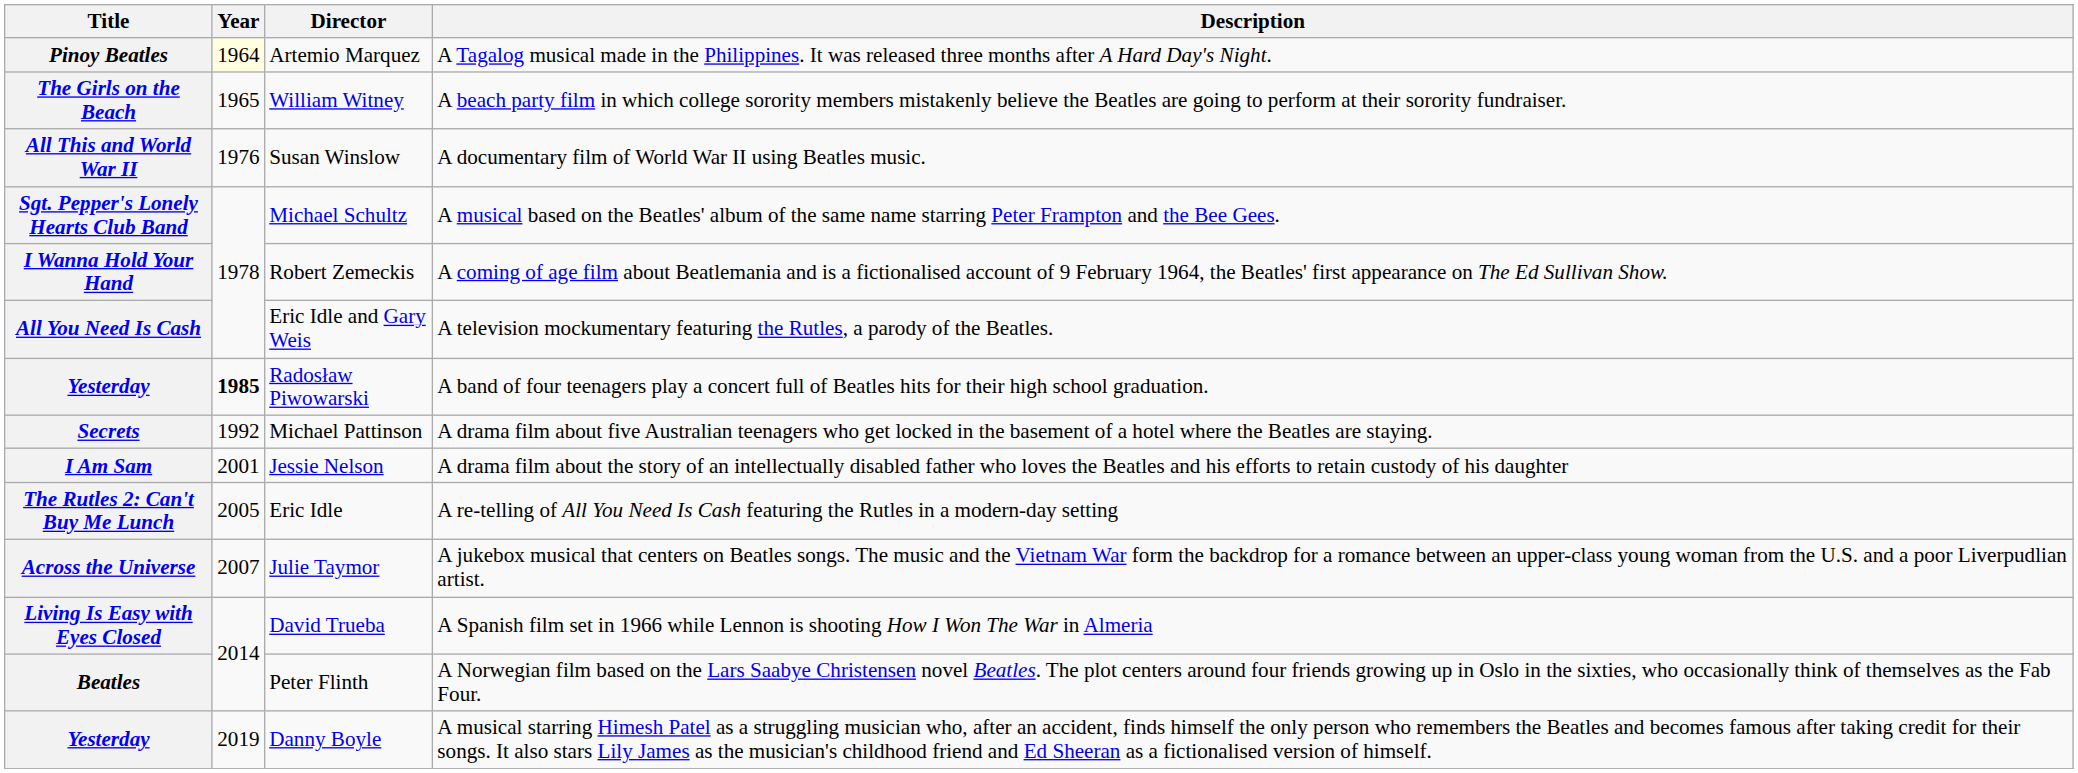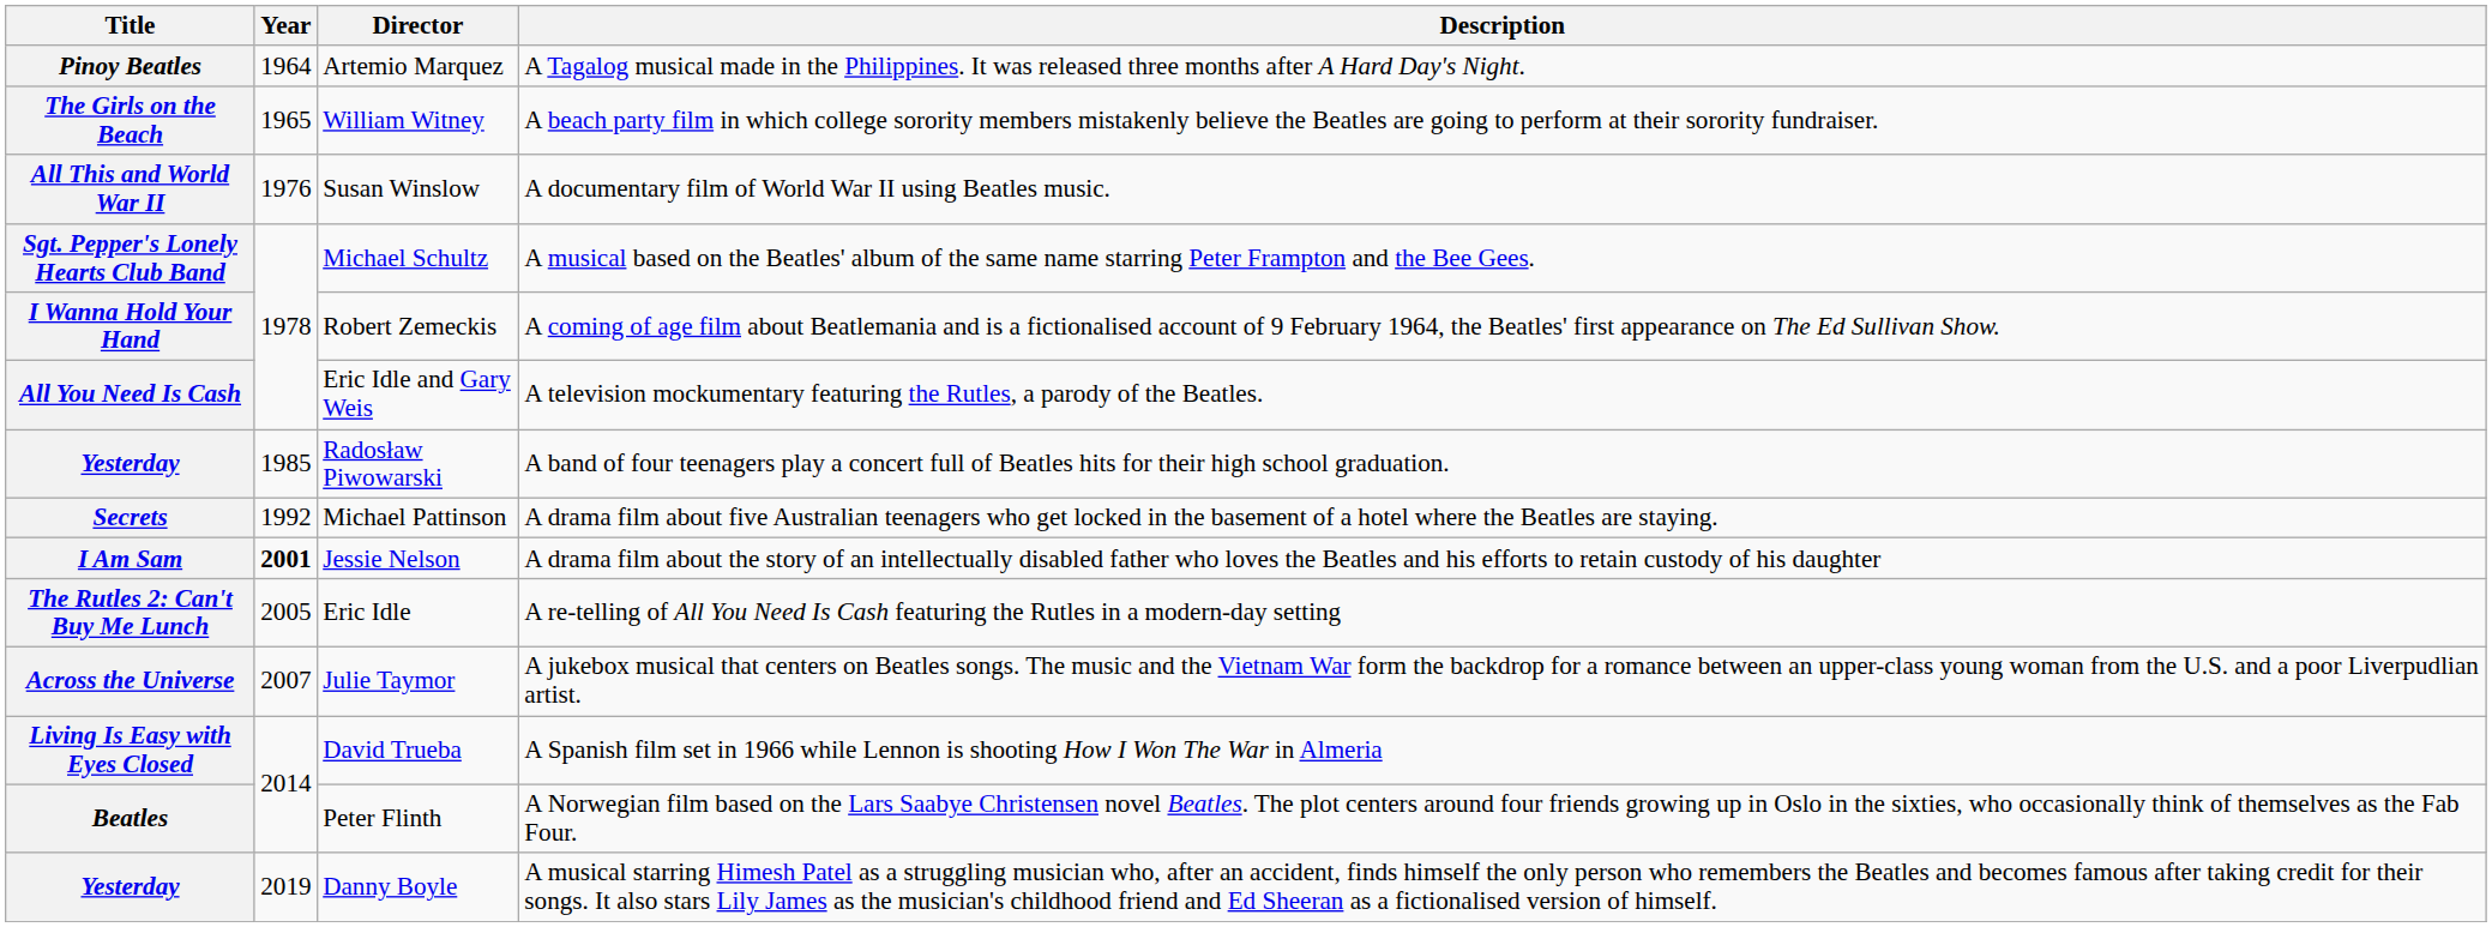Pinoy Beatles | Year: lightyellow background -> no background
Yesterday / Radosław Piwowarski | Year: bold -> normal
I Am Sam | Year: normal -> bold
